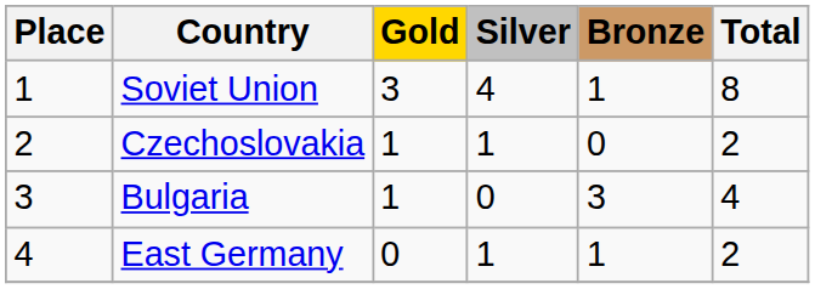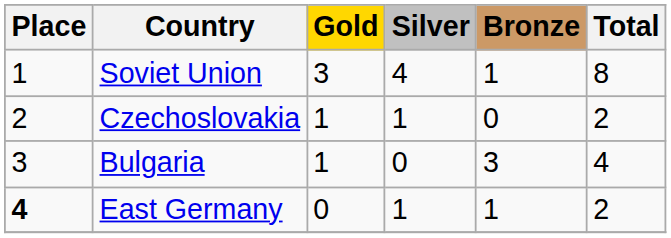East Germany | Place: normal -> bold
